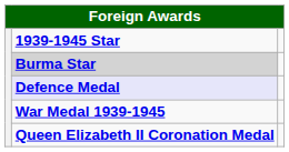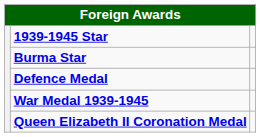Burma Star | 1939-1945 Star: lightgrey background -> no background
Defence Medal | 1939-1945 Star: lavender background -> no background
